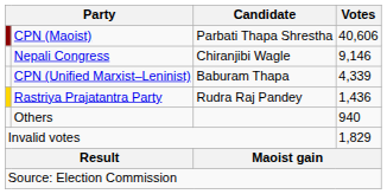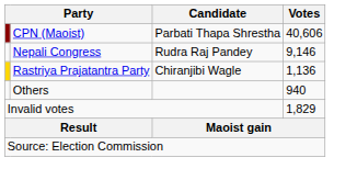Nepali Congress | Candidate: Chiranjibi Wagle -> Rudra Raj Pandey
- row: CPN (Unified Marxist–Leninist) | Baburam Thapa | 4,339
Rastriya Prajatantra Party | Candidate: Rudra Raj Pandey -> Chiranjibi Wagle
Rastriya Prajatantra Party | Votes: 1,436 -> 1,136
